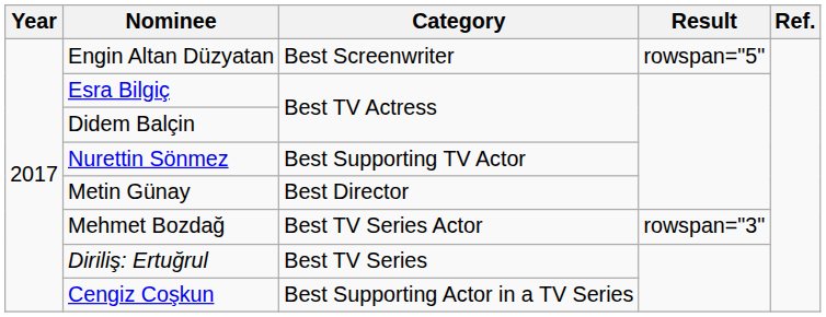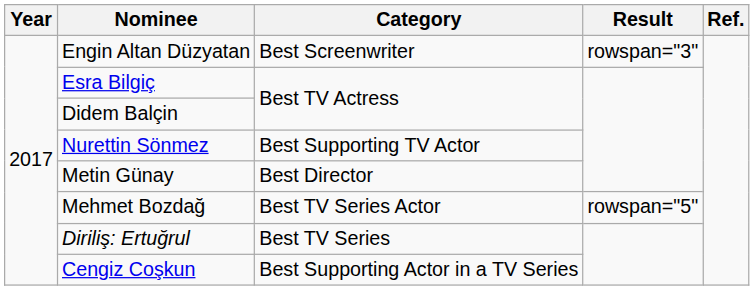Engin Altan Düzyatan | Result: rowspan="5" -> rowspan="3"
Mehmet Bozdağ | Result: rowspan="3" -> rowspan="5"
